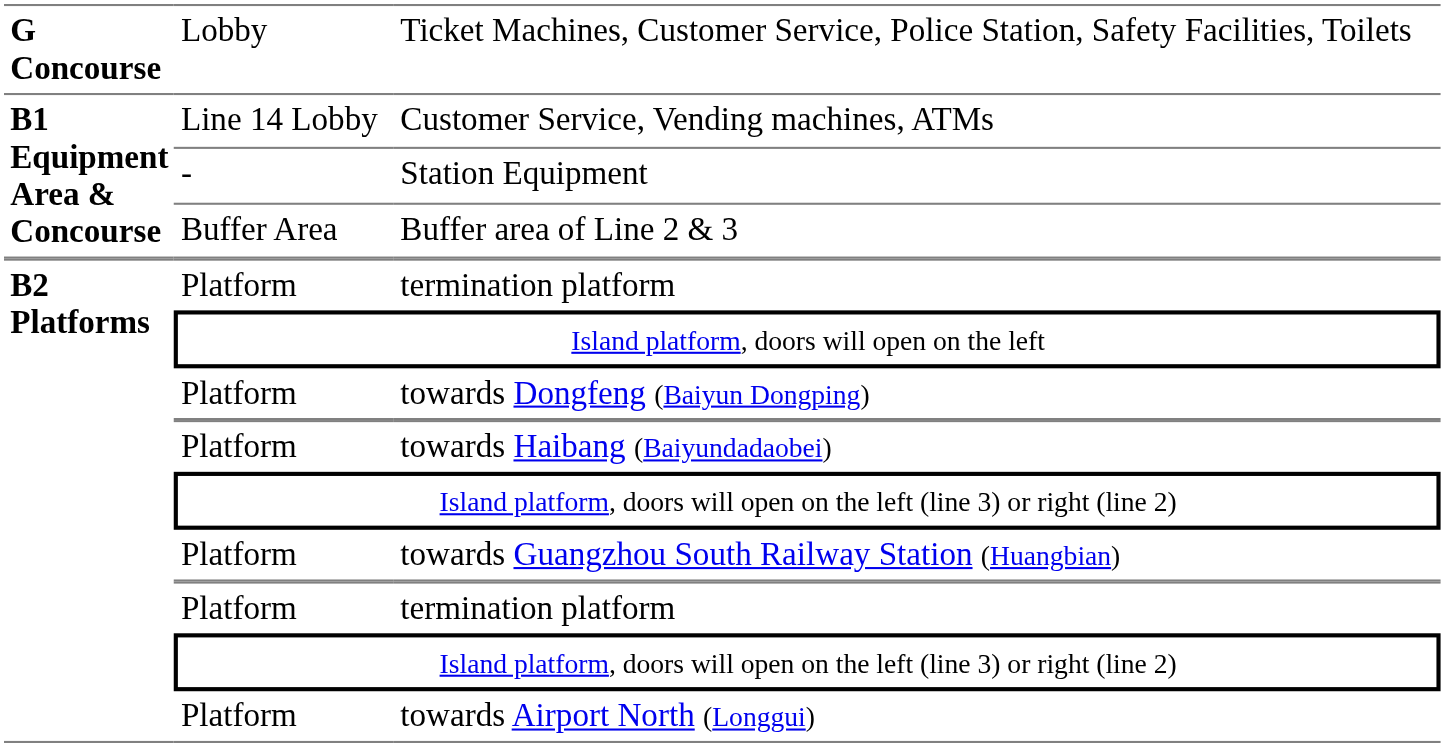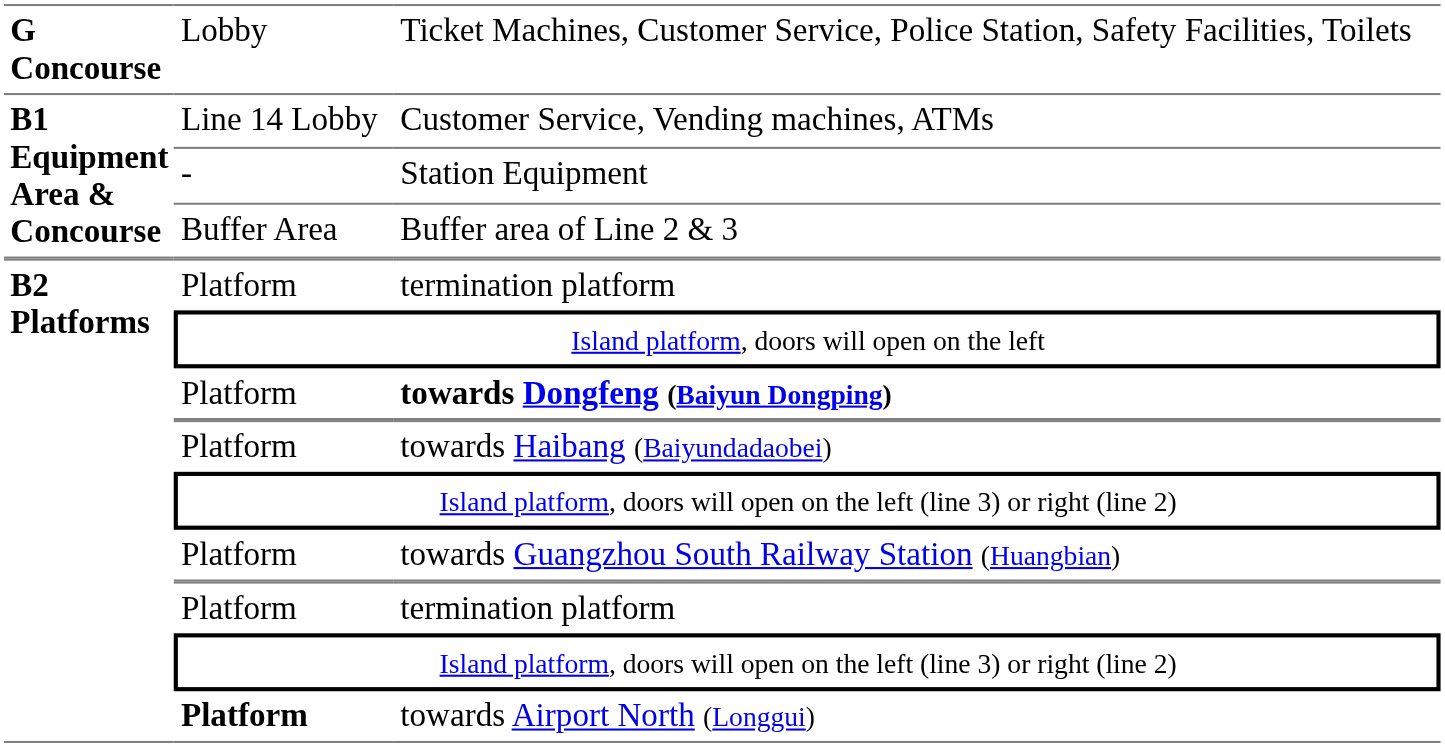towards Dongfeng (Baiyun Dongping) | column 3: normal -> bold
towards Airport North (Longgui) | column 2: normal -> bold
